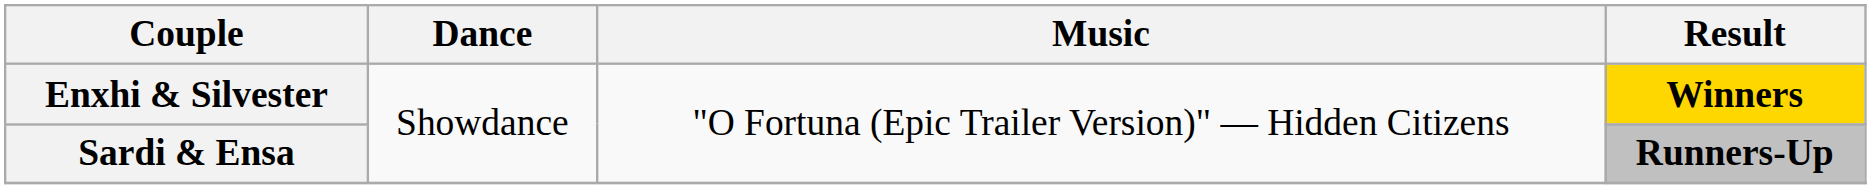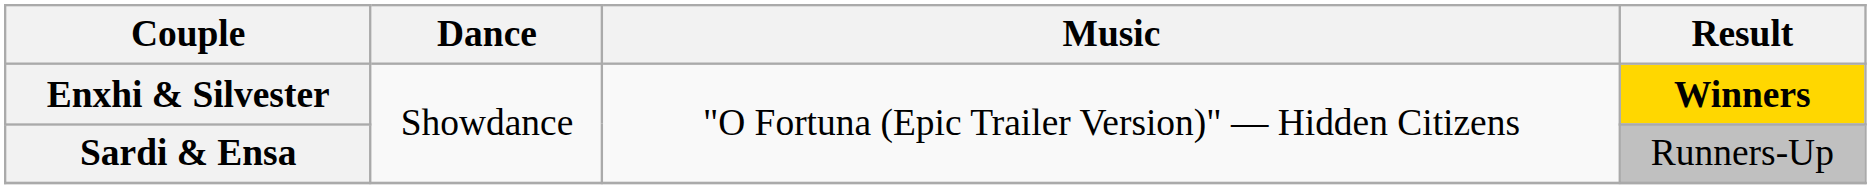Sardi & Ensa | Result: bold -> normal
